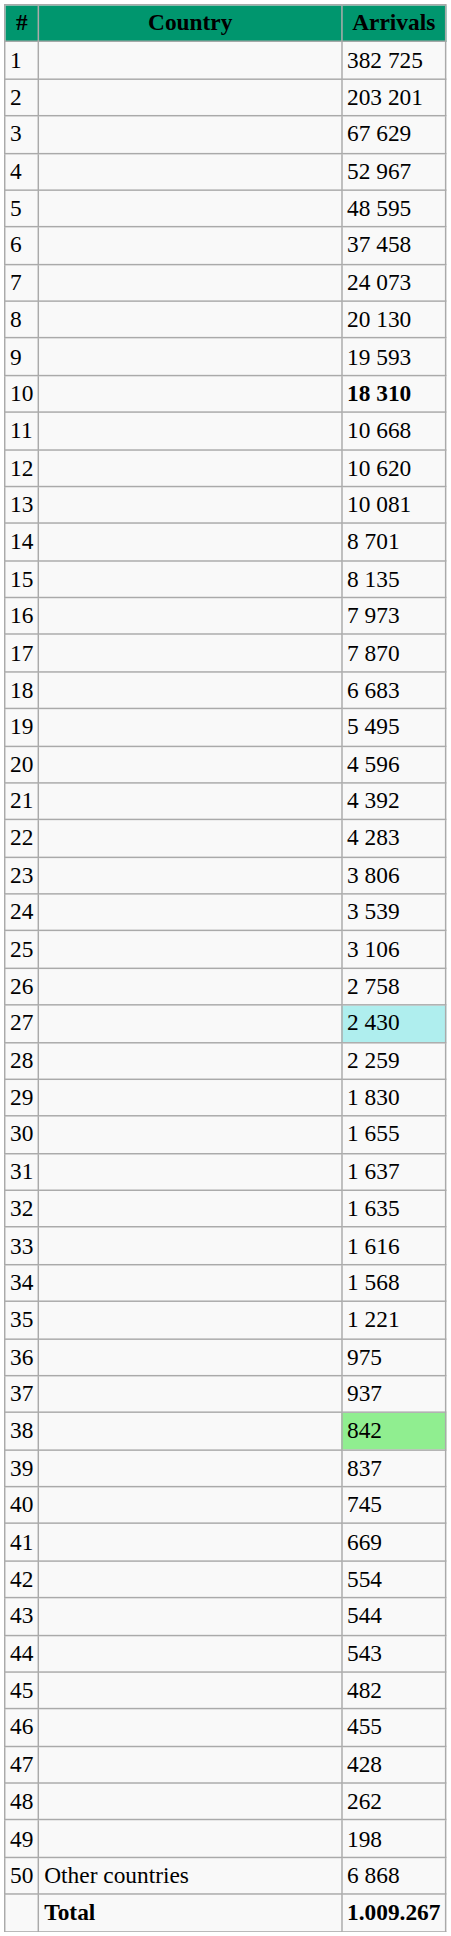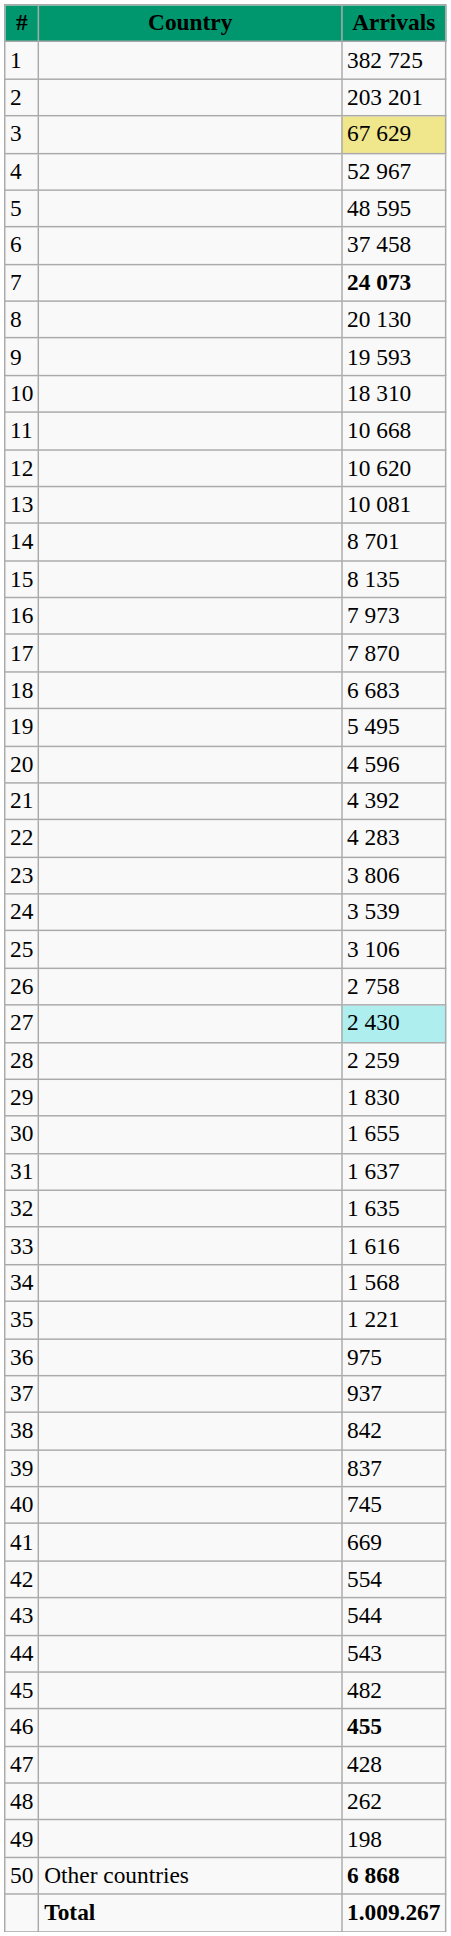3 | Arrivals: no background -> khaki background
7 | Arrivals: normal -> bold
10 | Arrivals: bold -> normal
38 | Arrivals: lightgreen background -> no background
46 | Arrivals: normal -> bold
50 | Arrivals: normal -> bold
